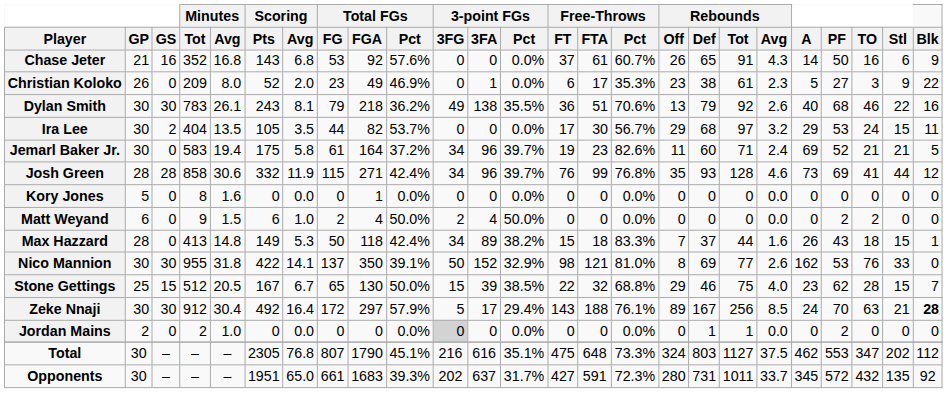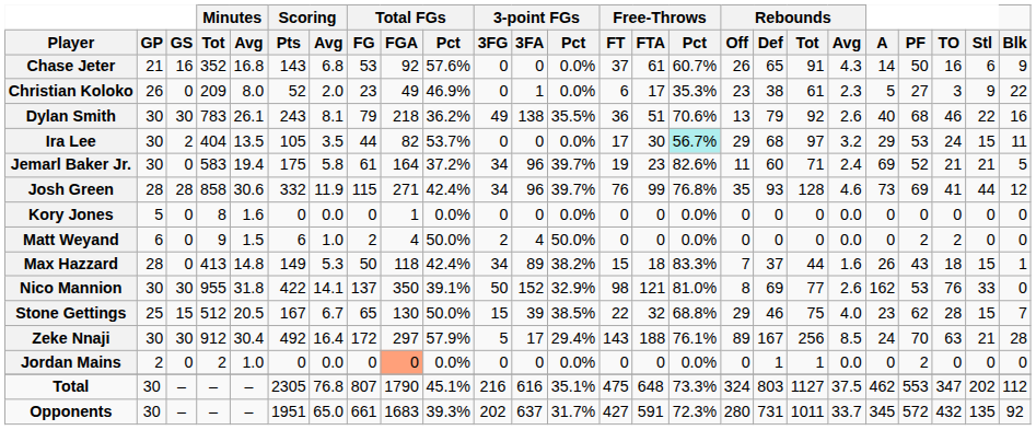Ira Lee | Free-Throws / Pct: no background -> paleturquoise background
Zeke Nnaji | Blk: bold -> normal
Jordan Mains | Total FGs / FGA: no background -> lightsalmon background
Jordan Mains | 3-point FGs / 3FG: lightgrey background -> no background
